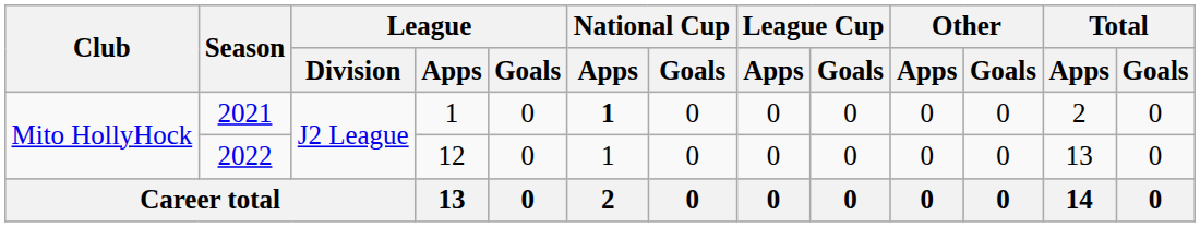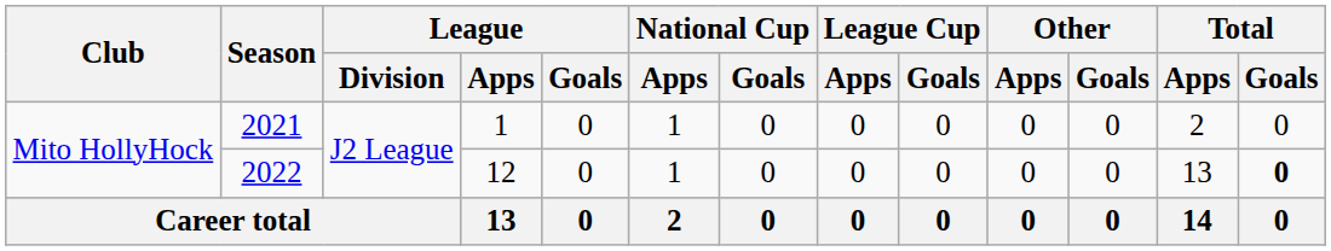2021 | National Cup / Apps: bold -> normal
2022 | Total / Goals: normal -> bold
